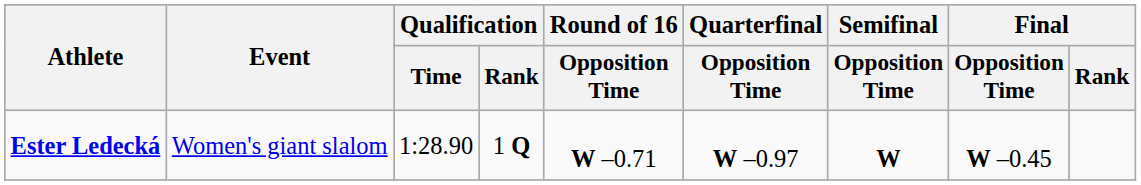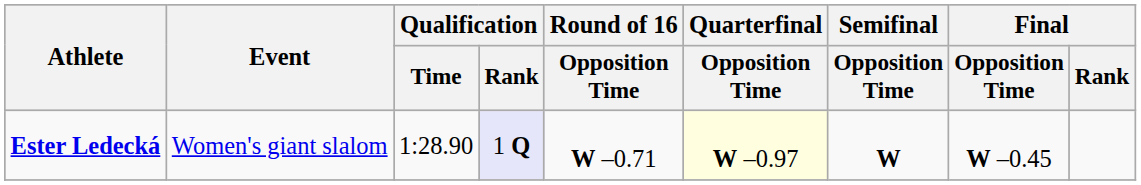Ester Ledecká | Qualification / Rank: no background -> lavender background
Ester Ledecká | Quarterfinal / Opposition Time: no background -> lightyellow background
